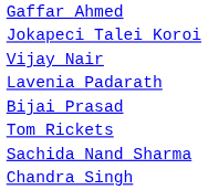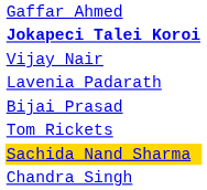Jokapeci Talei Koroi | column 1: normal -> bold
Sachida Nand Sharma | column 1: no background -> gold background
